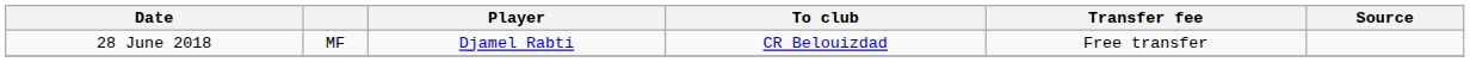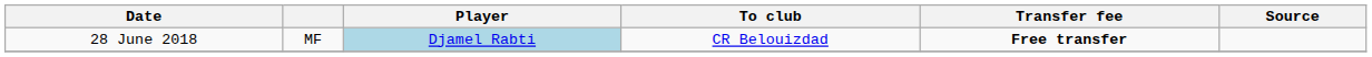28 June 2018 | Player: no background -> lightblue background
28 June 2018 | Transfer fee: normal -> bold
